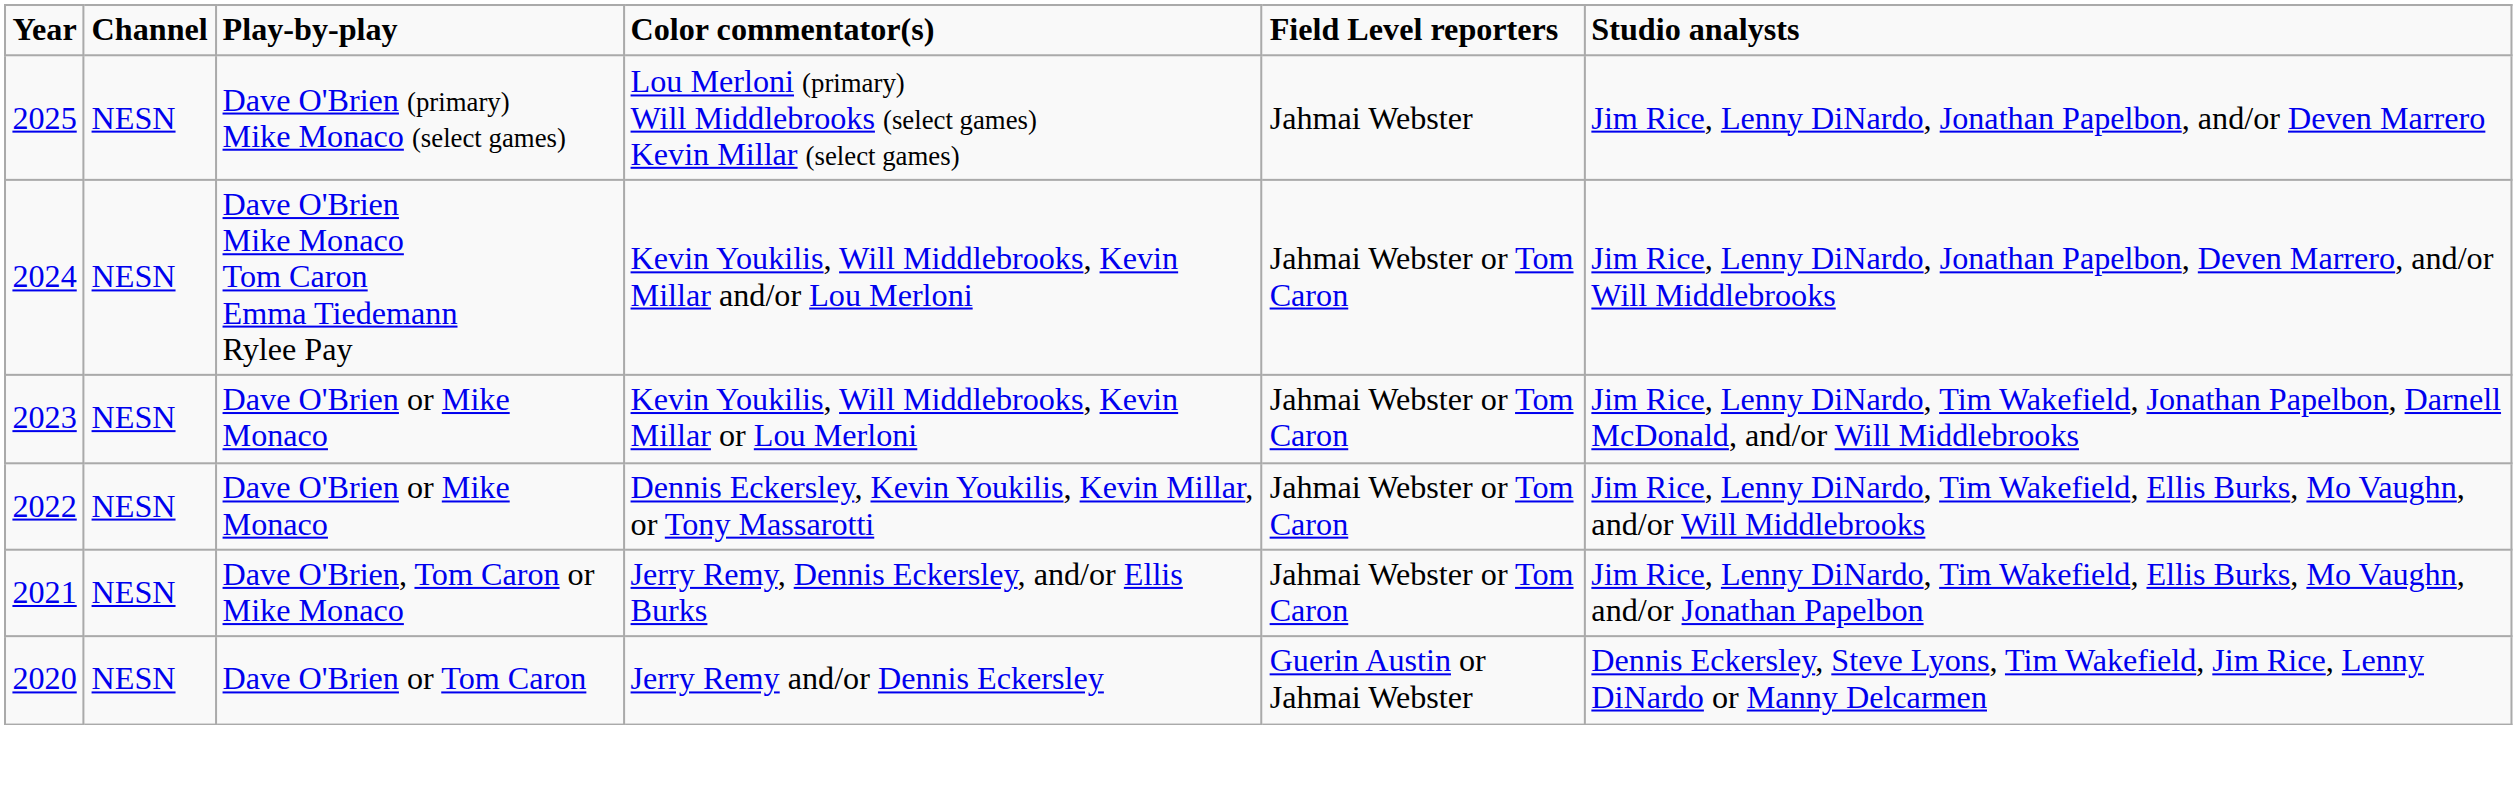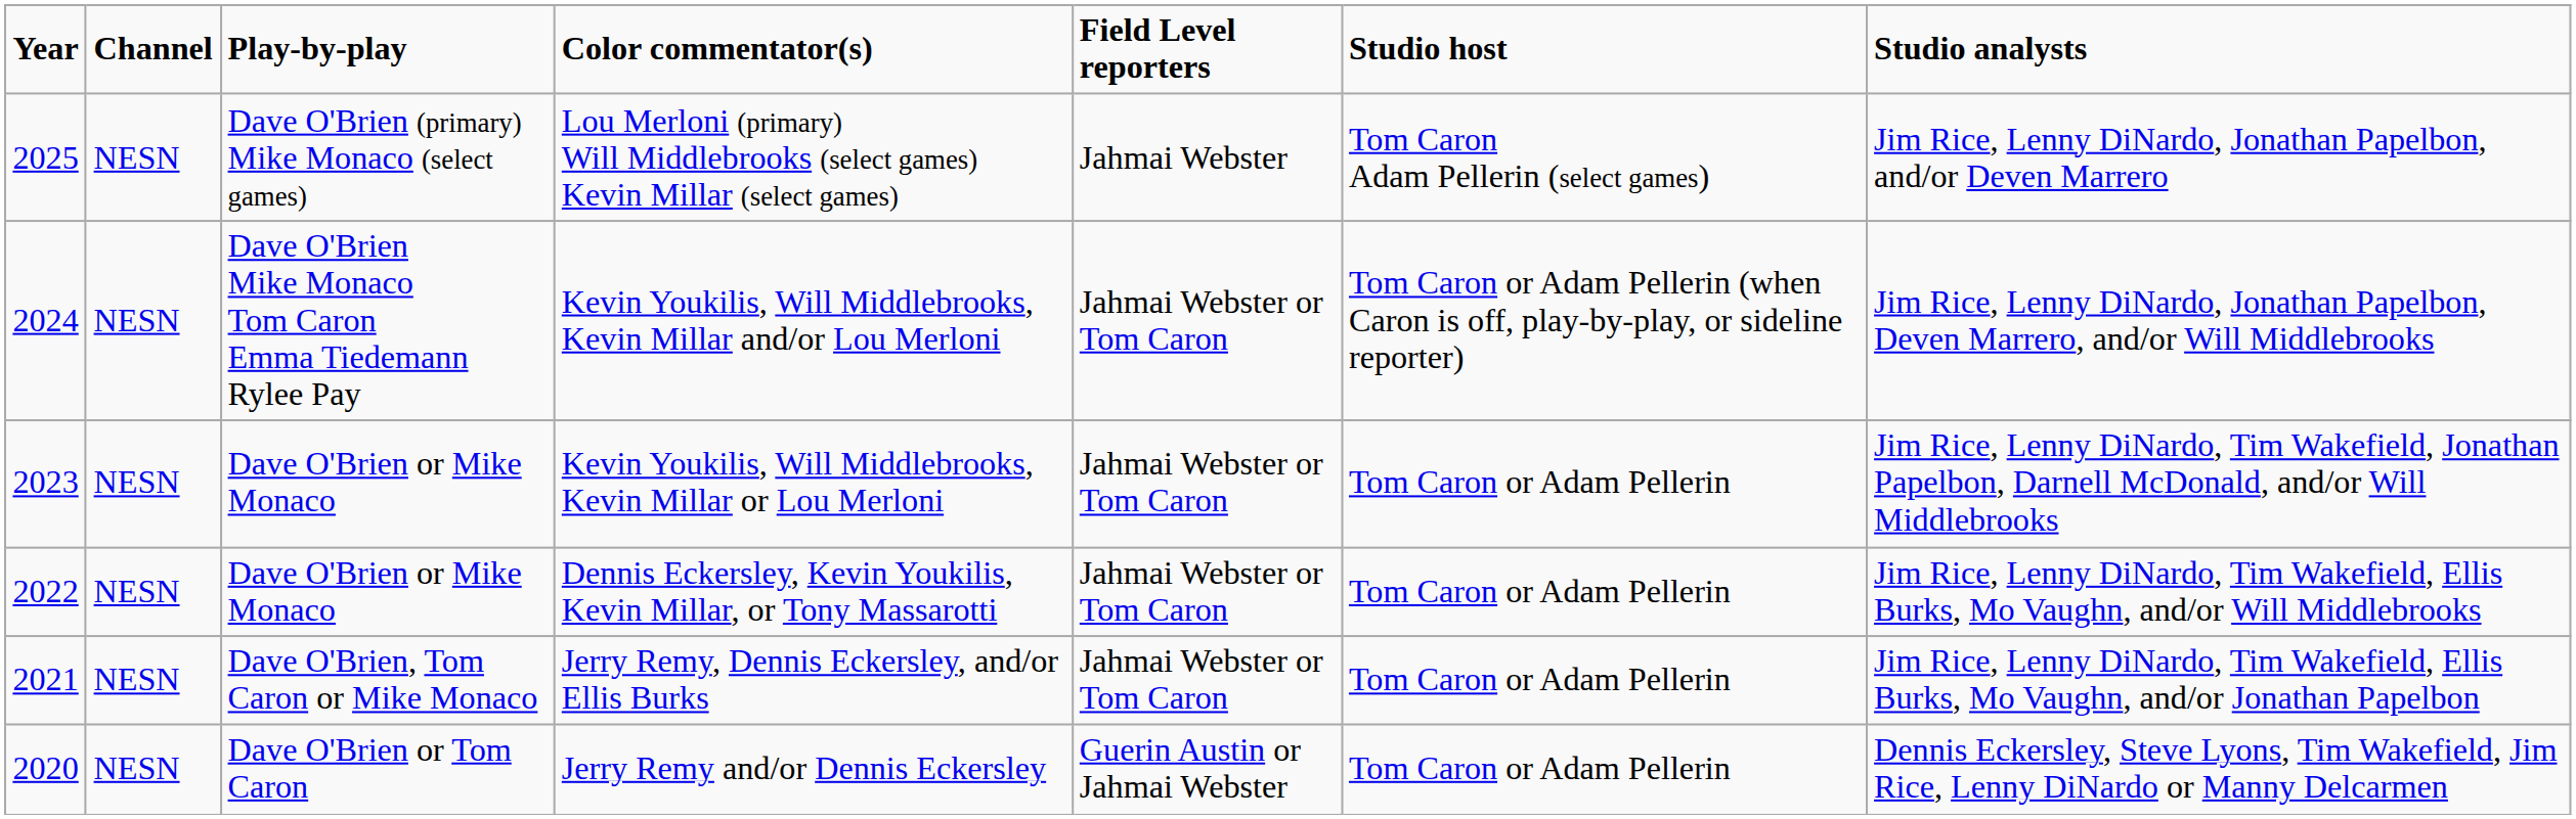+ column: Studio host | Tom Caron Adam Pellerin (select games) | Tom Caron or Adam Pellerin (when Caron is off, play-by-play, or sideline reporter) | Tom Caron or Adam Pellerin | Tom Caron or Adam Pellerin | Tom Caron or Adam Pellerin | Tom Caron or Adam Pellerin
